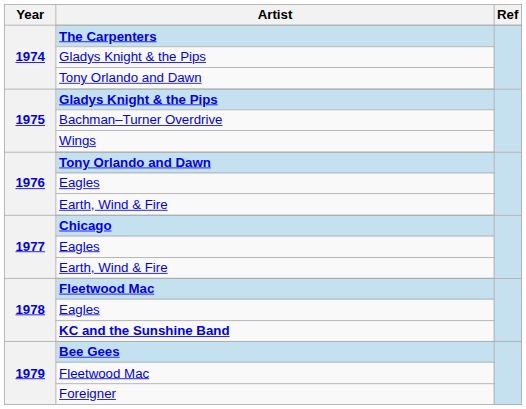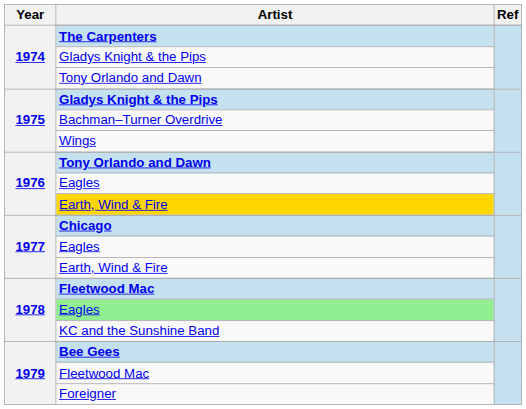1976 / Earth, Wind & Fire | Artist: no background -> gold background
1978 / Eagles | Artist: no background -> lightgreen background
KC and the Sunshine Band | Artist: bold -> normal
